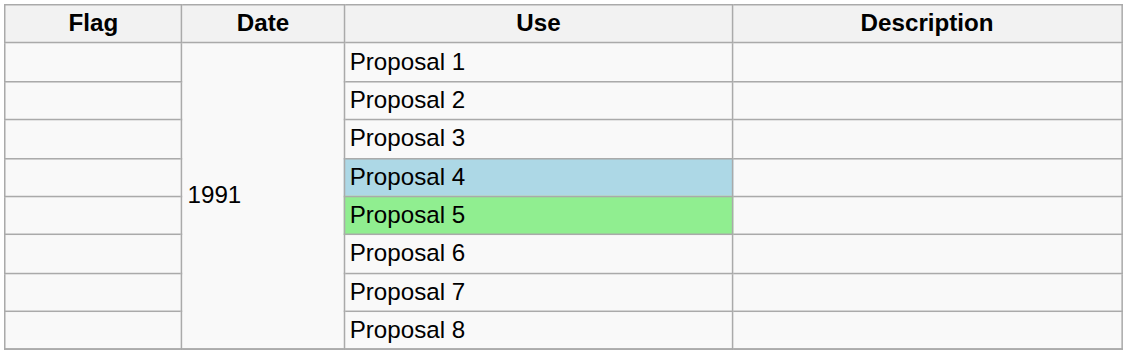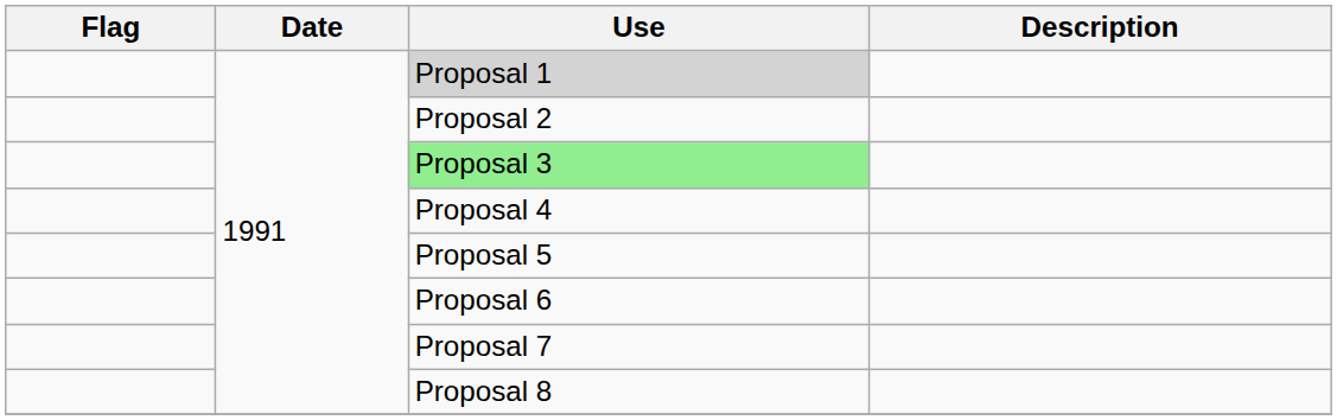Proposal 1 | Use: no background -> lightgrey background
Proposal 3 | Use: no background -> lightgreen background
Proposal 4 | Use: lightblue background -> no background
Proposal 5 | Use: lightgreen background -> no background
